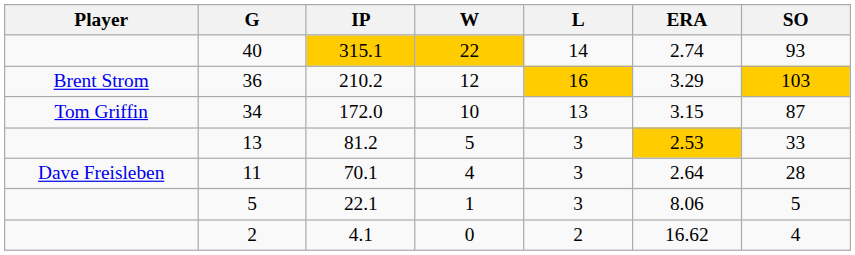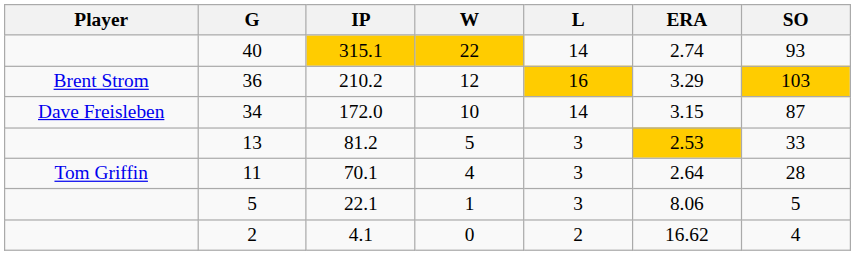34 | Player: Tom Griffin -> Dave Freisleben
34 | L: 13 -> 14
11 | Player: Dave Freisleben -> Tom Griffin
